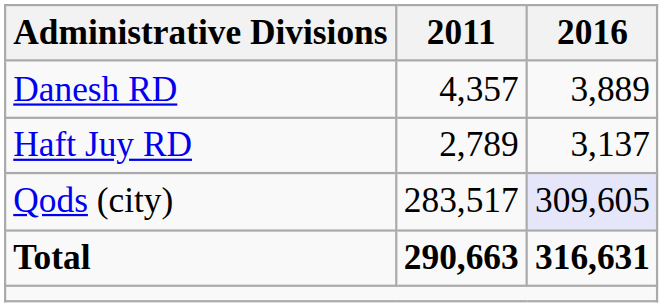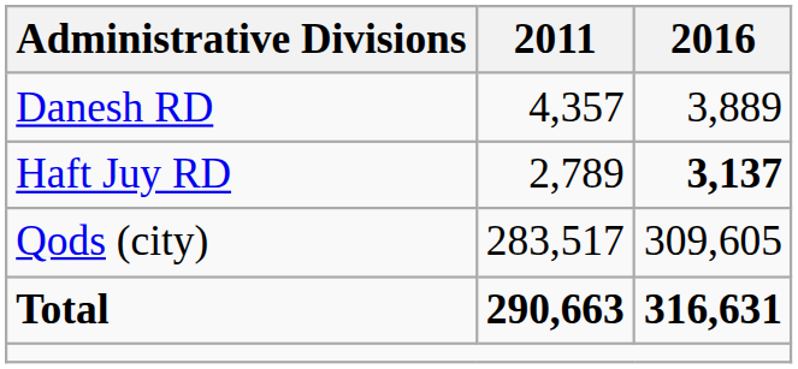Haft Juy RD | 2016: normal -> bold
Qods (city) | 2016: lavender background -> no background
